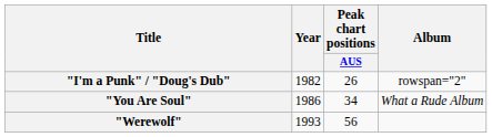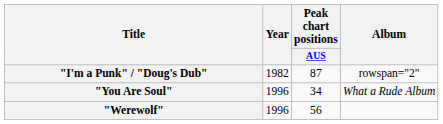"I'm a Punk" / "Doug's Dub" | Peak chart positions / AUS: 26 -> 87
"You Are Soul" | Year: 1986 -> 1996
"Werewolf" | Year: 1993 -> 1996
